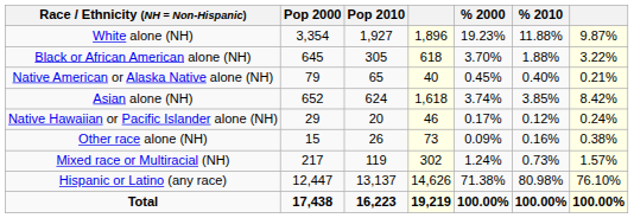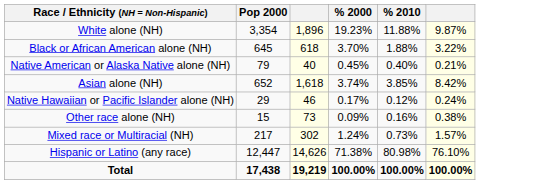- column: Pop 2010 | 1,927 | 305 | 65 | 624 | 20 | 26 | 119 | 13,137 | 16,223
